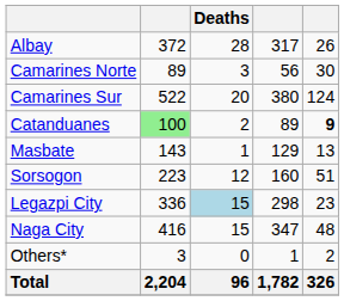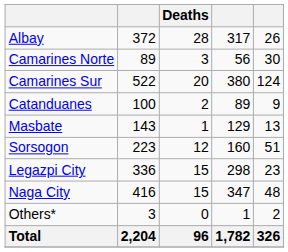Catanduanes | column 2: lightgreen background -> no background
Catanduanes | column 5: bold -> normal
Legazpi City | Deaths: lightblue background -> no background
